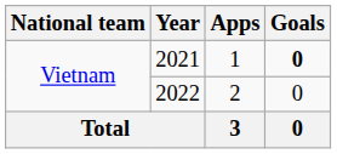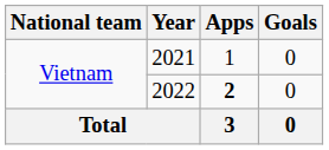2021 | Goals: bold -> normal
2022 | Apps: normal -> bold
